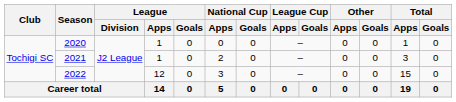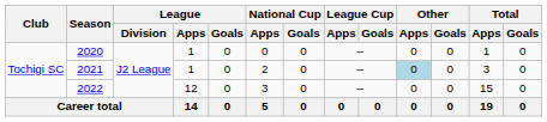2021 | Other / Apps: no background -> lightblue background
